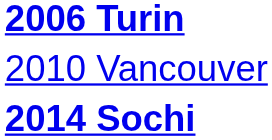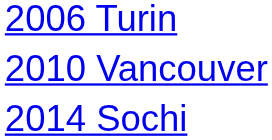2006 Turin | column 1: bold -> normal
2014 Sochi | column 1: bold -> normal
